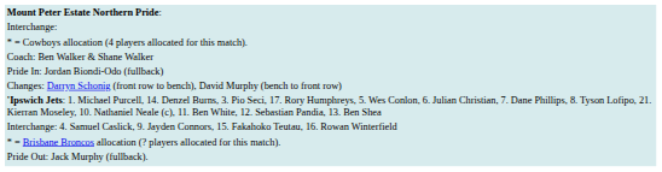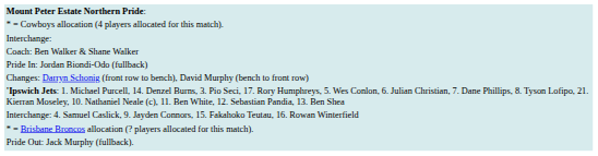row 2 | column 1: Interchange: -> * = Cowboys allocation (4 players allocated for this match).
row 3 | column 1: * = Cowboys allocation (4 players allocated for this match). -> Interchange:
